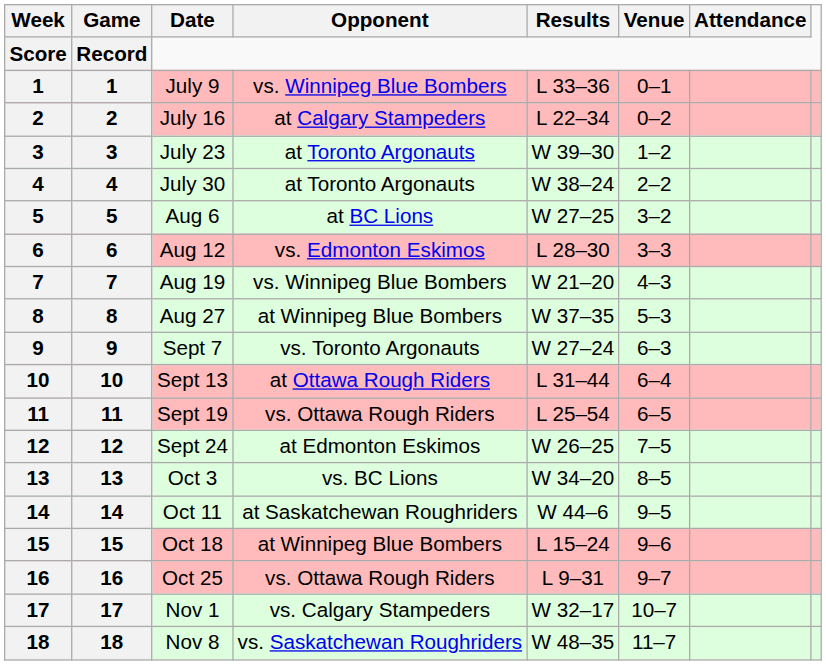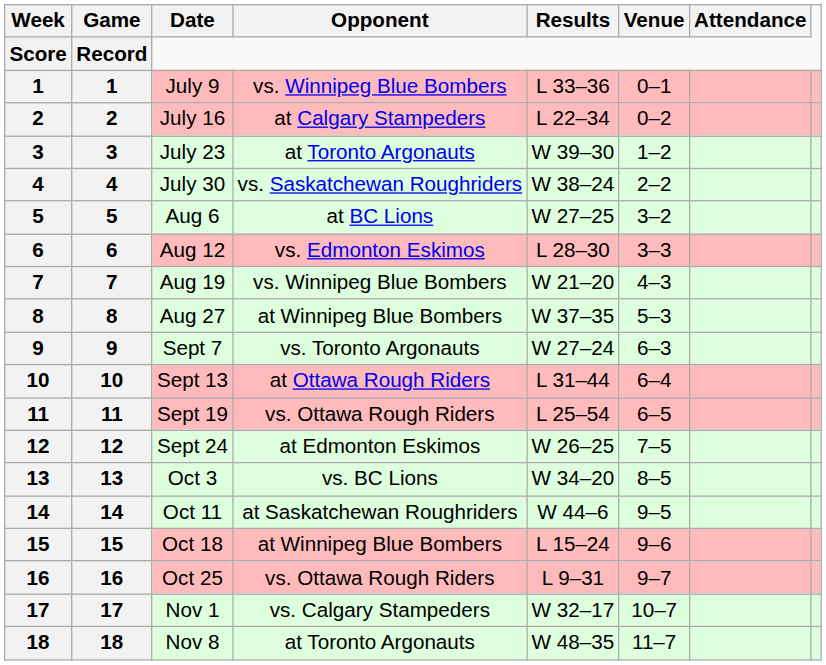July 30 | Opponent: at Toronto Argonauts -> vs. Saskatchewan Roughriders
Nov 8 | Opponent: vs. Saskatchewan Roughriders -> at Toronto Argonauts
